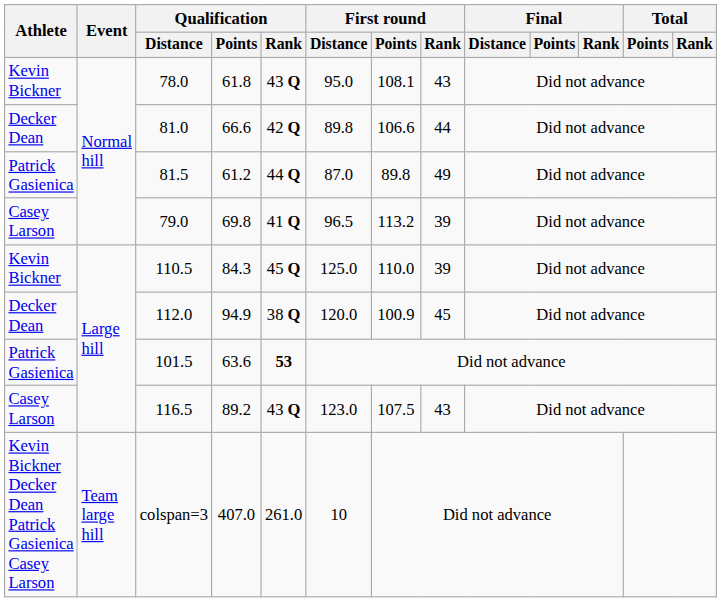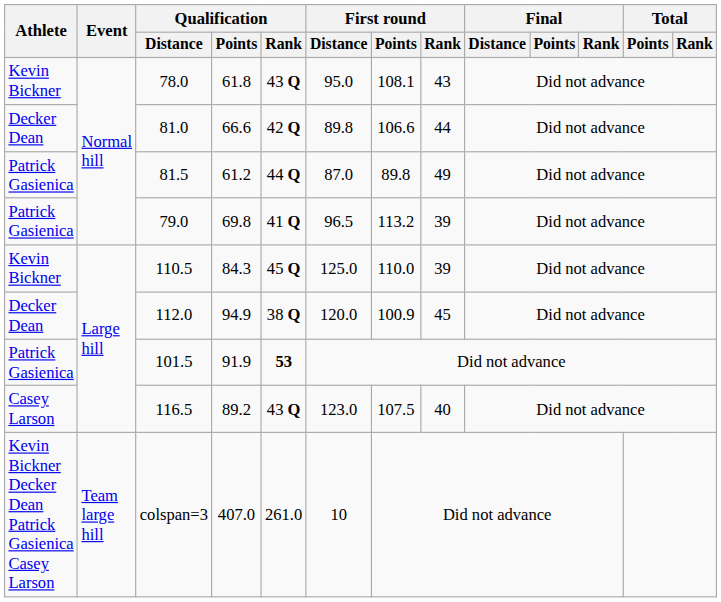79.0 | Athlete: Casey Larson -> Patrick Gasienica
101.5 | Qualification / Points: 63.6 -> 91.9
116.5 | First round / Rank: 43 -> 40
